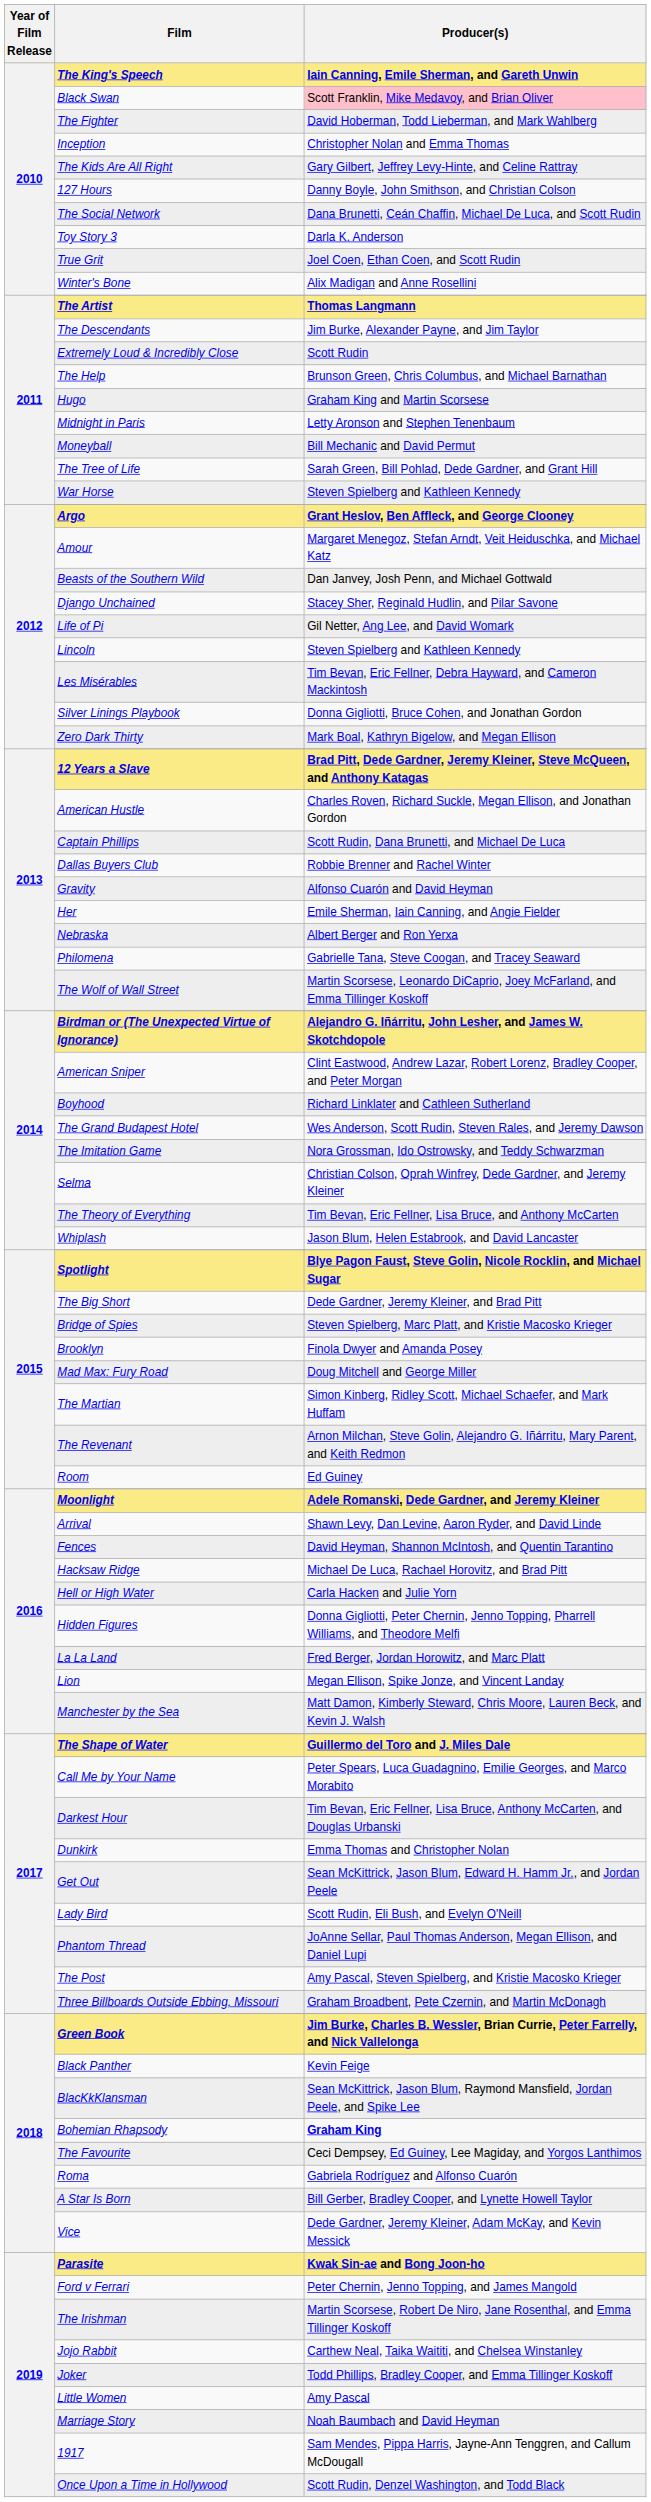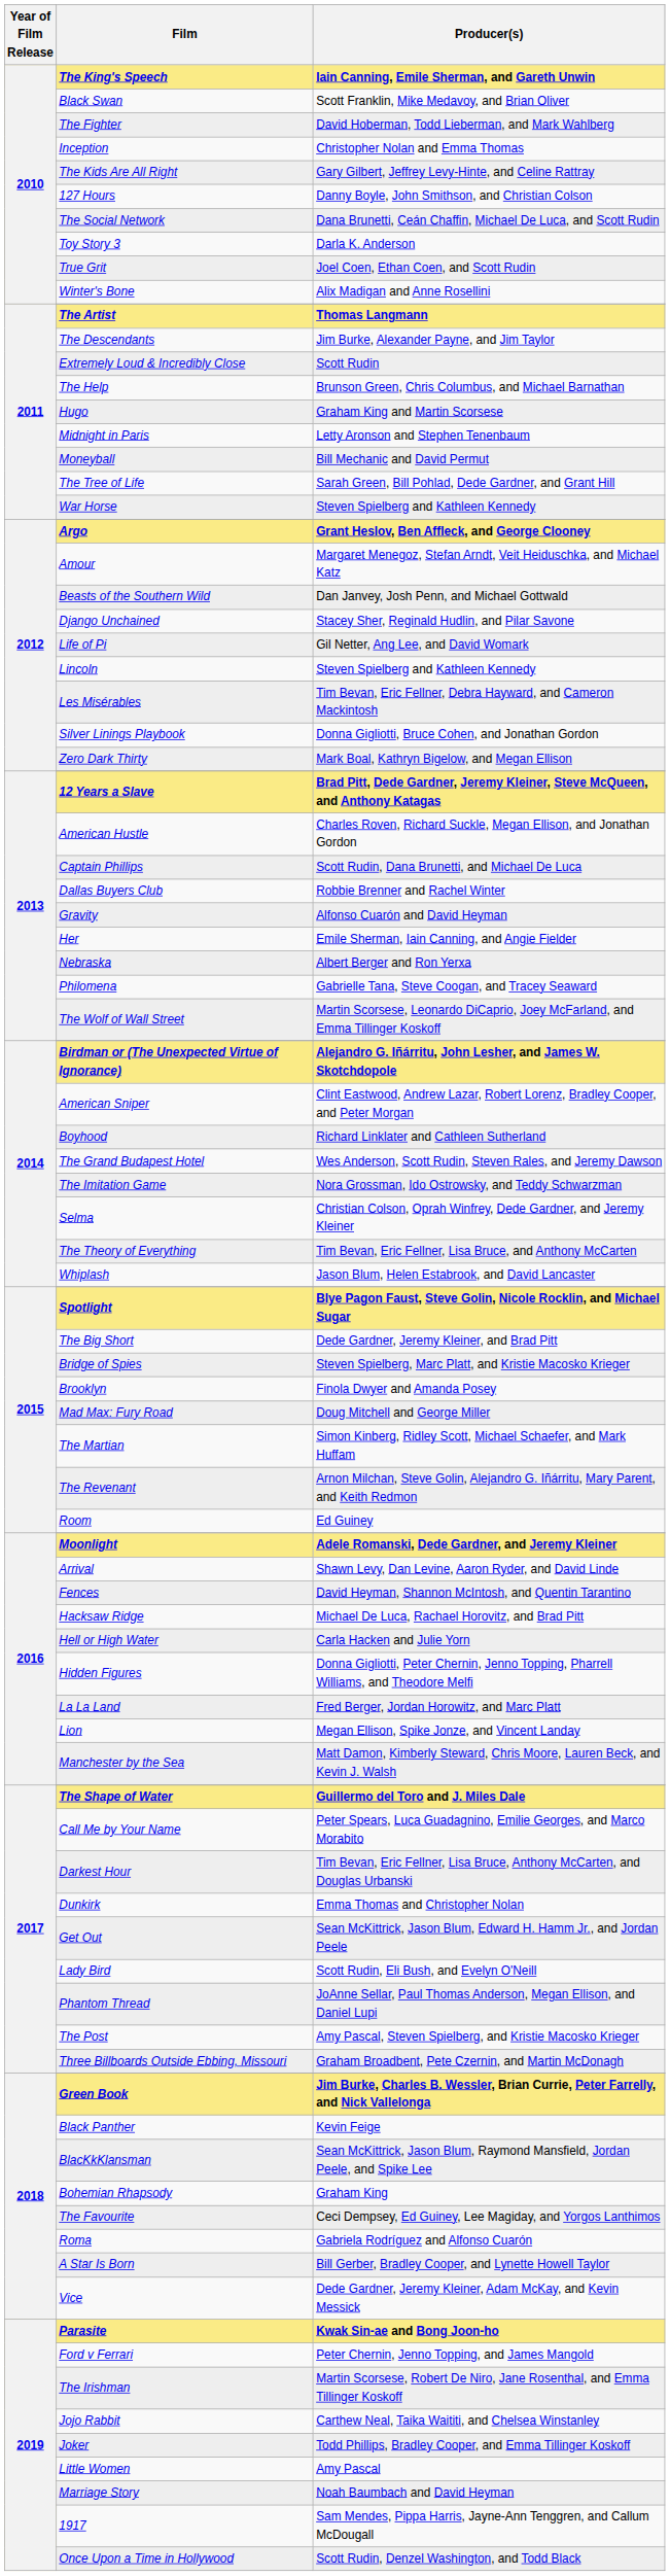Black Swan | Producer(s): pink background -> no background
Bohemian Rhapsody | Producer(s): bold -> normal
